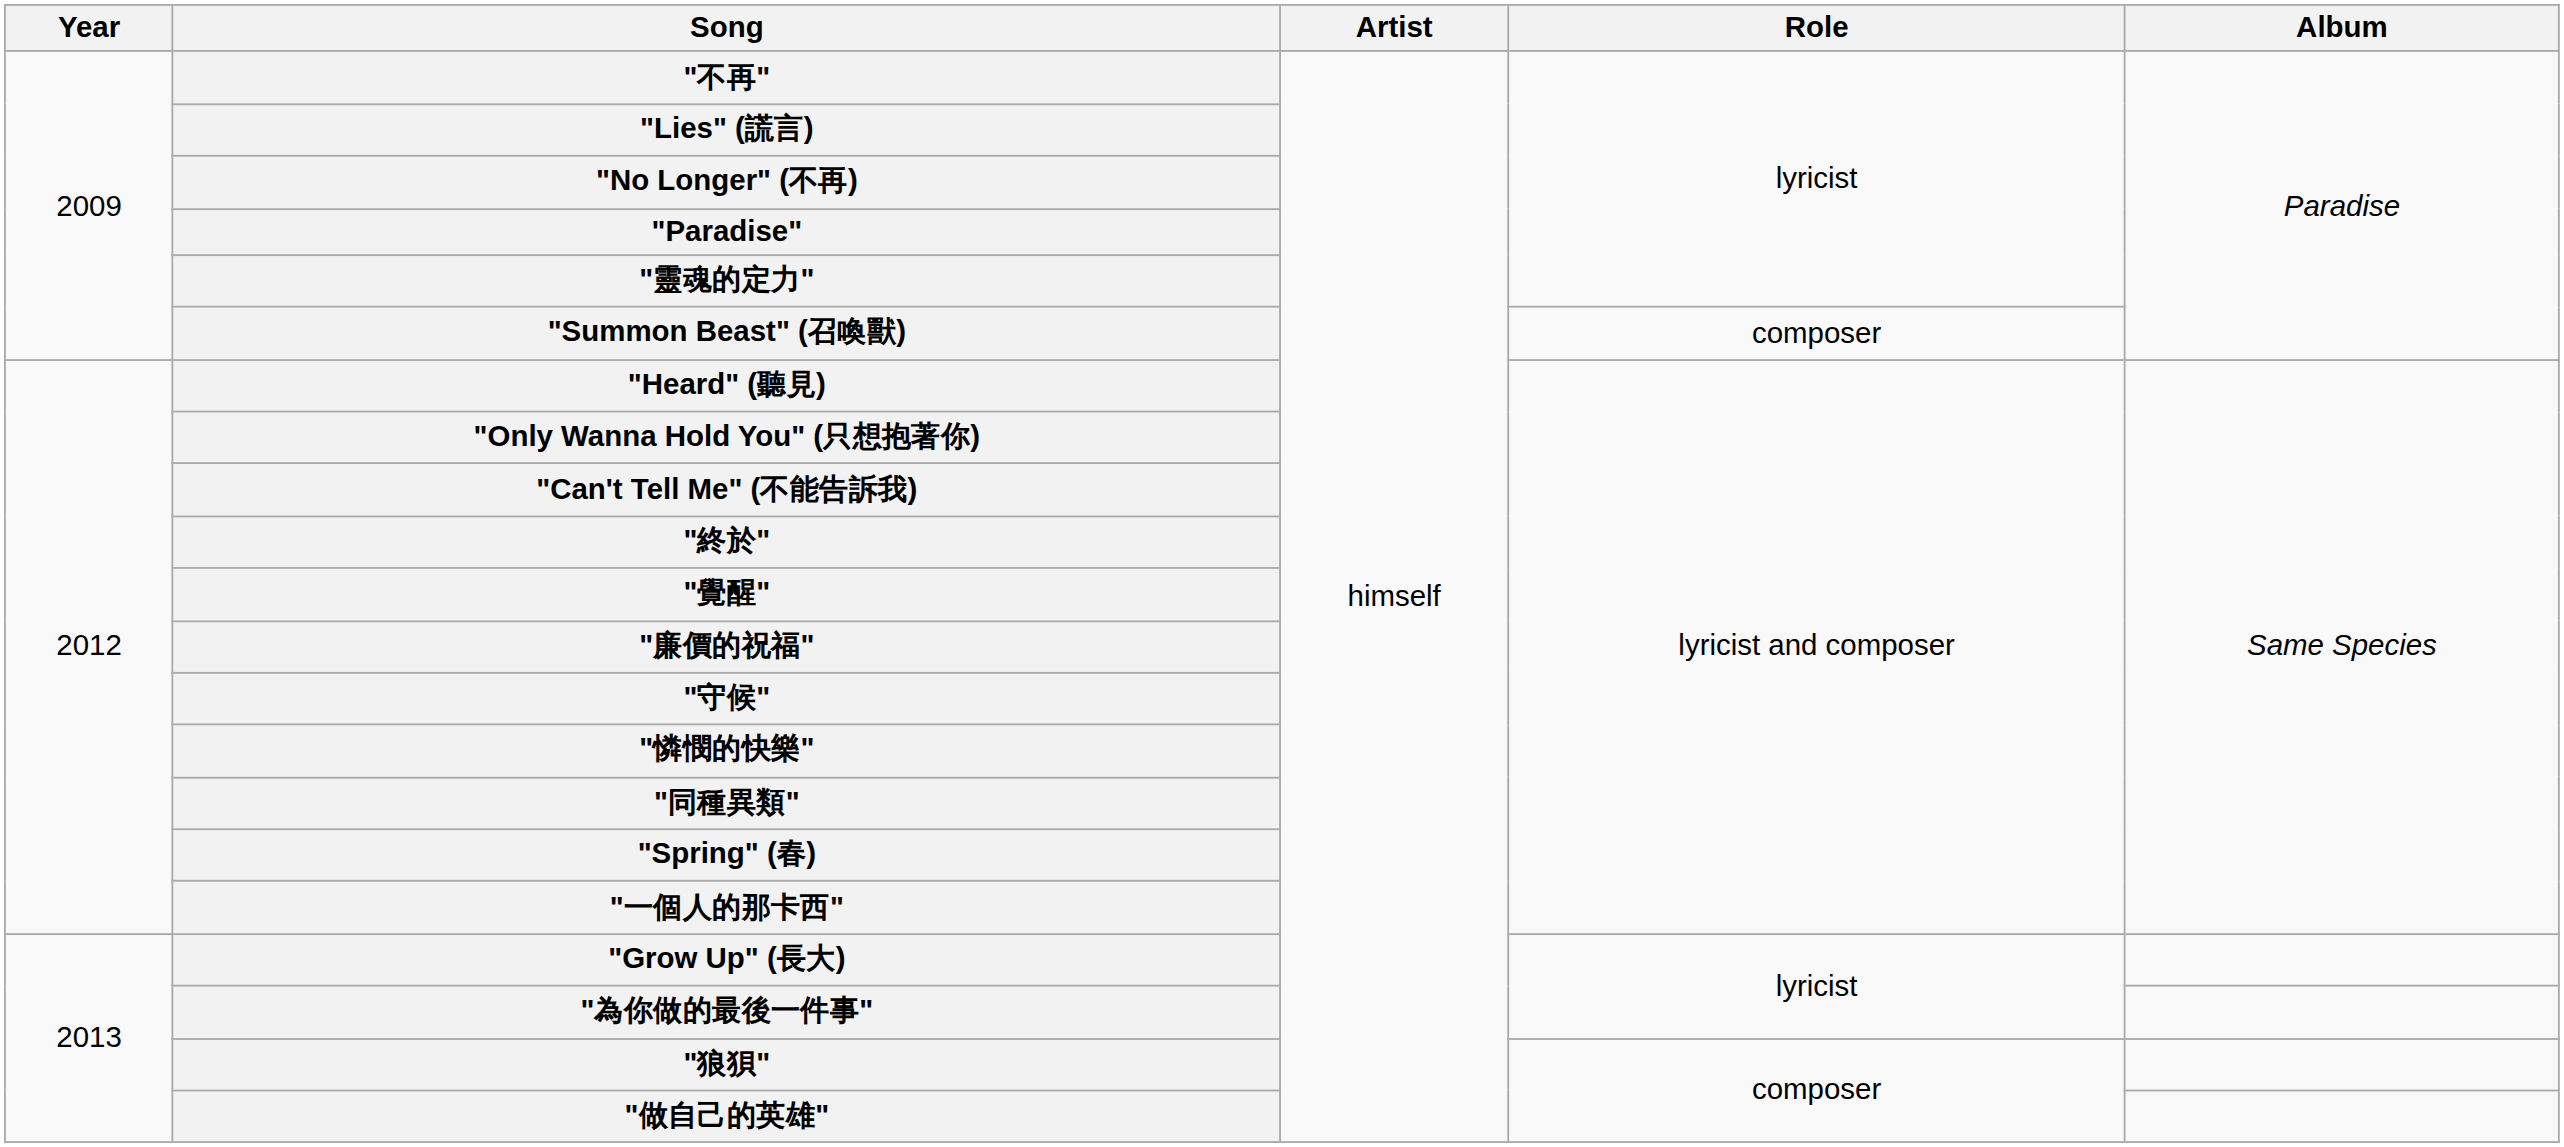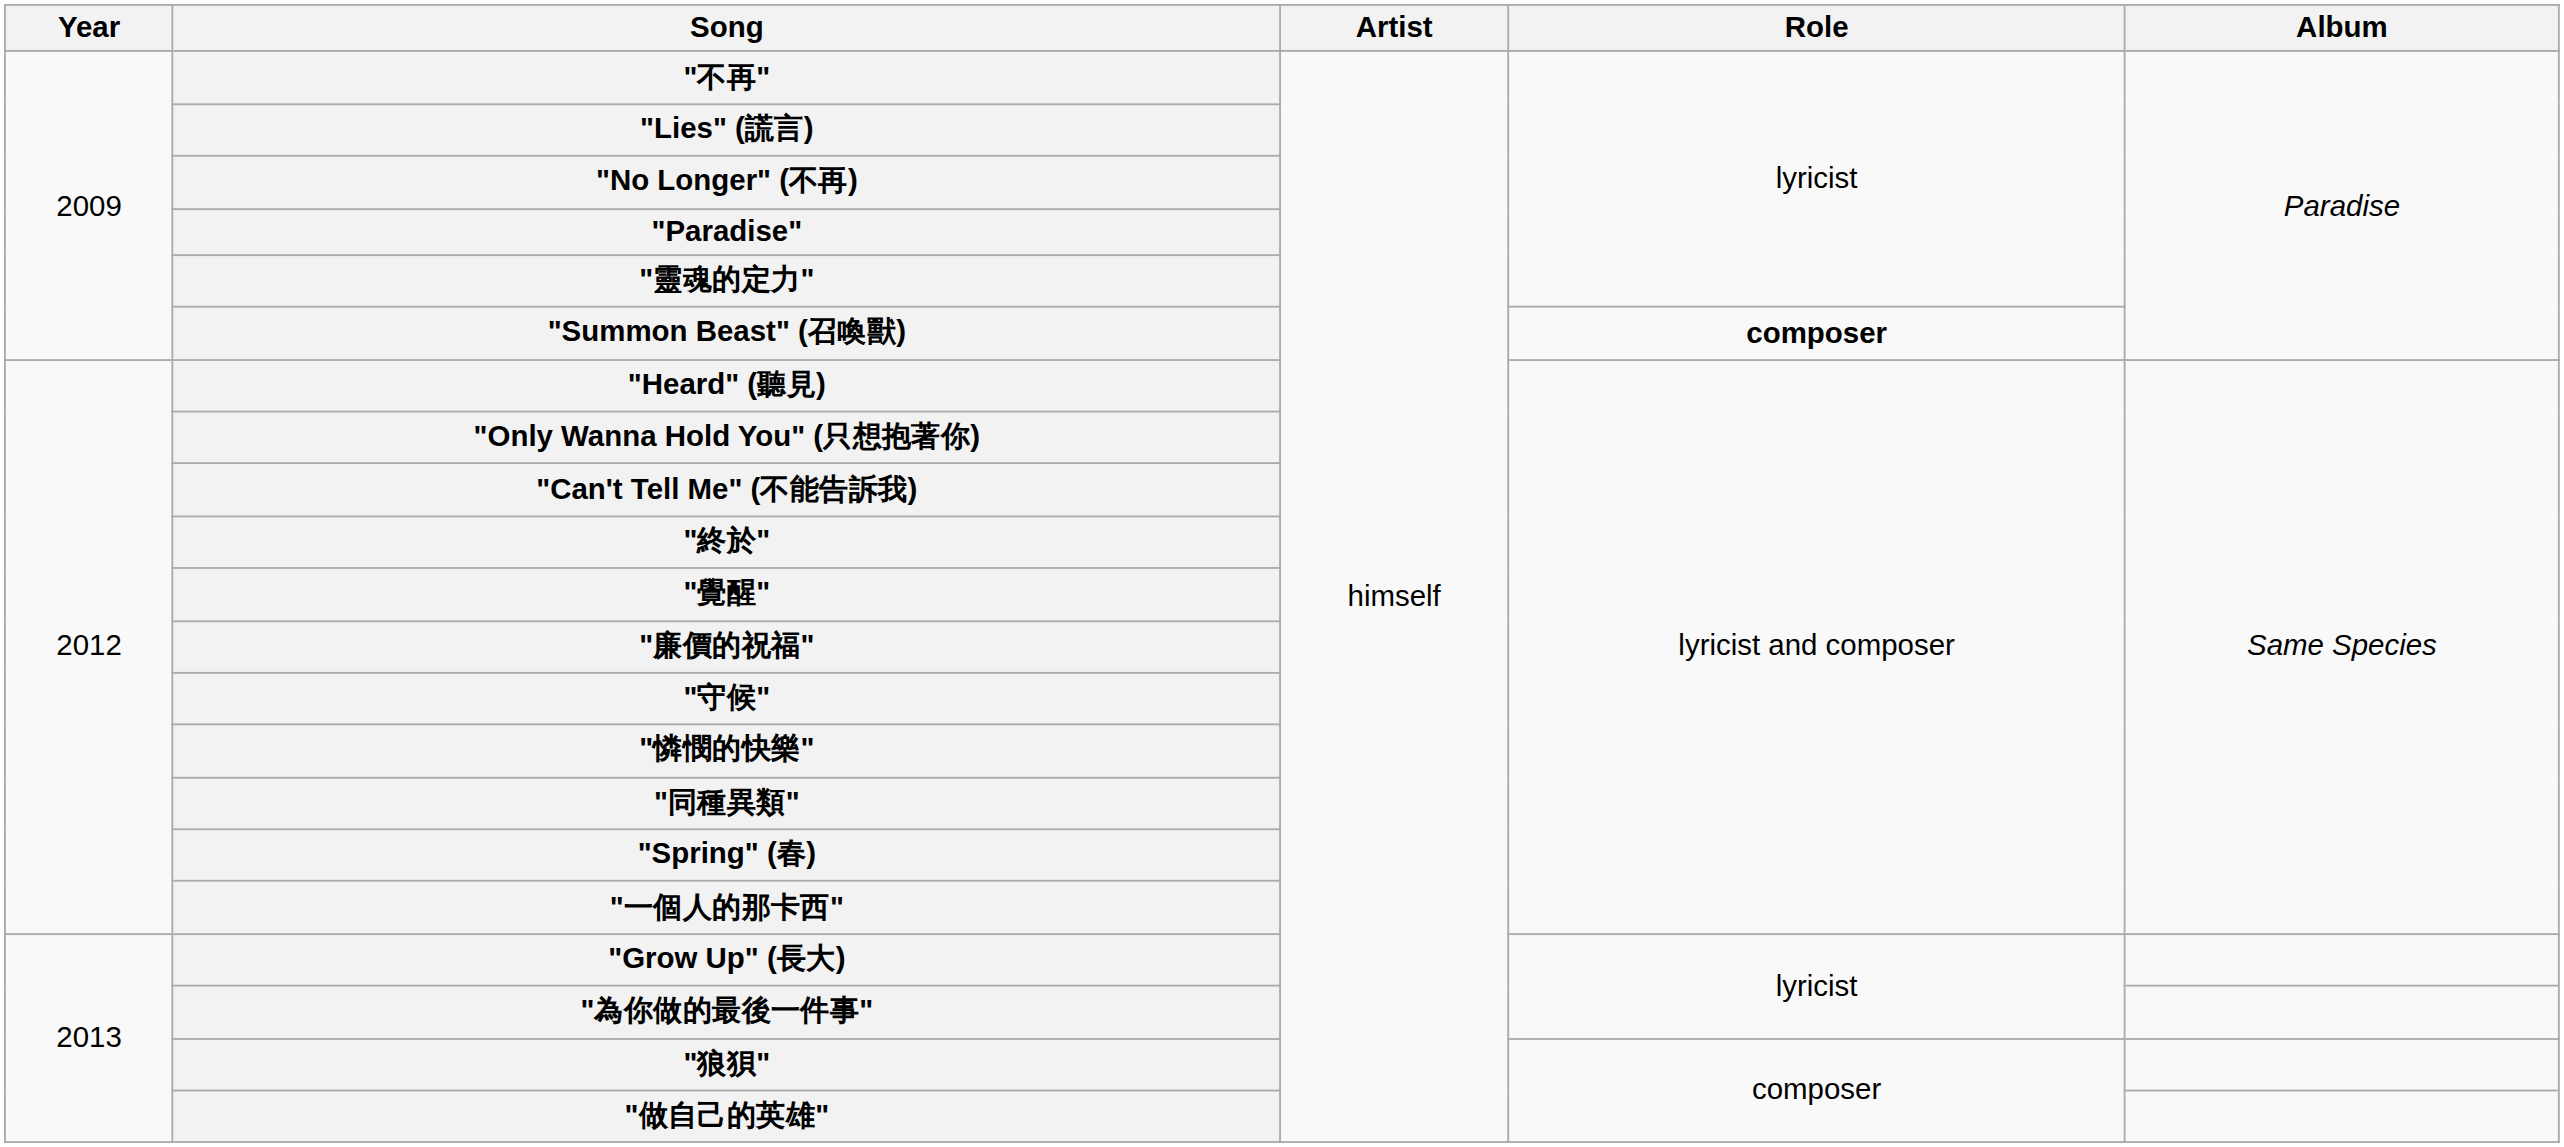"Summon Beast" (召喚獸) | Role: normal -> bold
